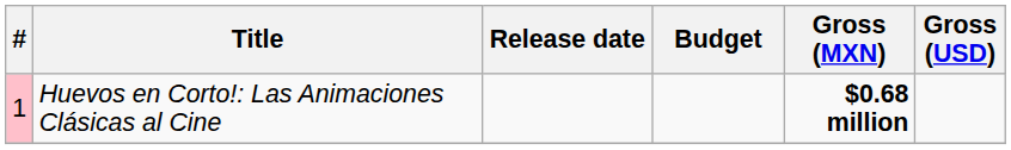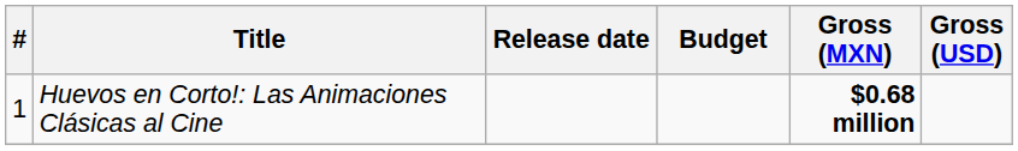Huevos en Corto!: Las Animaciones Clásicas al Cine | #: pink background -> no background
